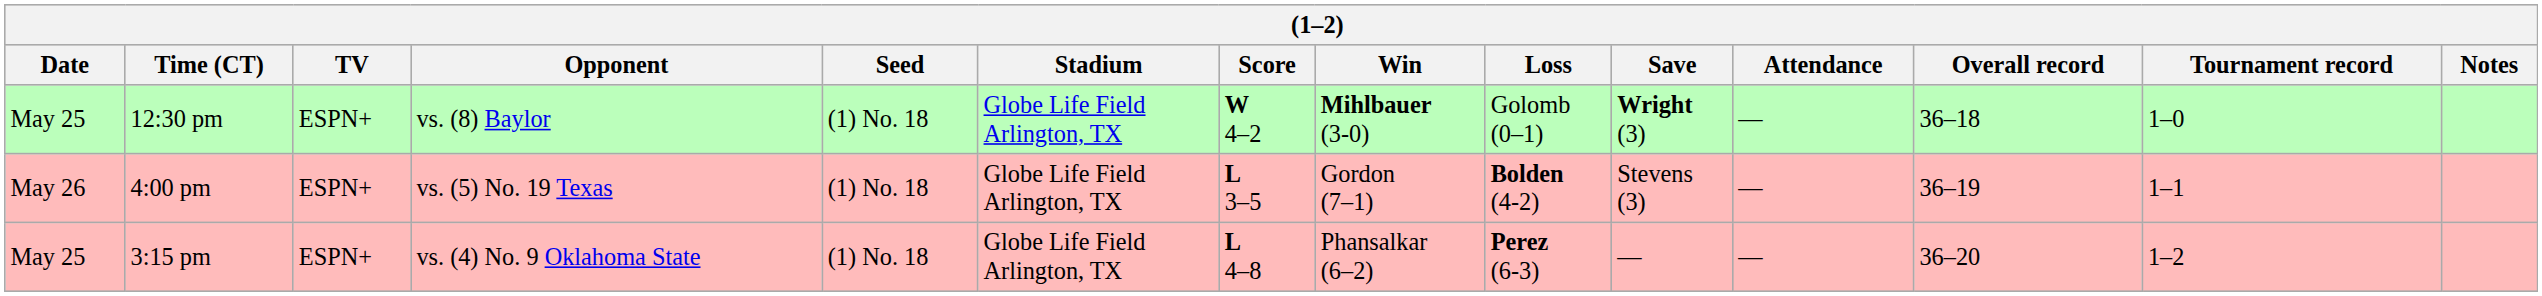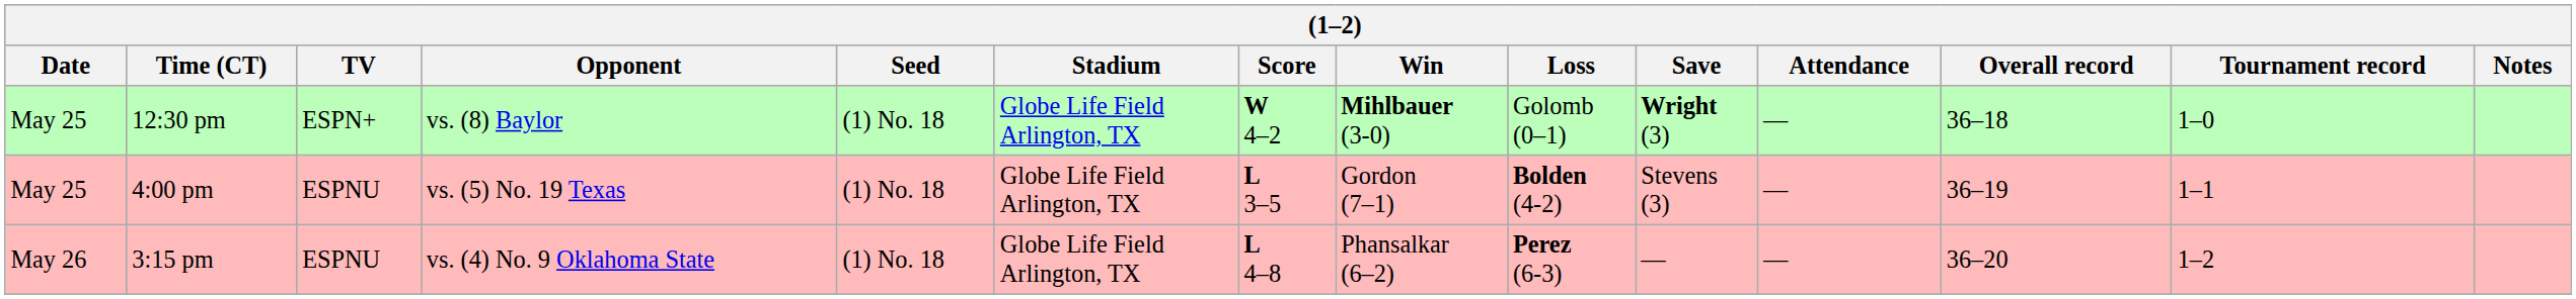4:00 pm | Date: May 26 -> May 25
4:00 pm | TV: ESPN+ -> ESPNU
3:15 pm | Date: May 25 -> May 26
3:15 pm | TV: ESPN+ -> ESPNU
